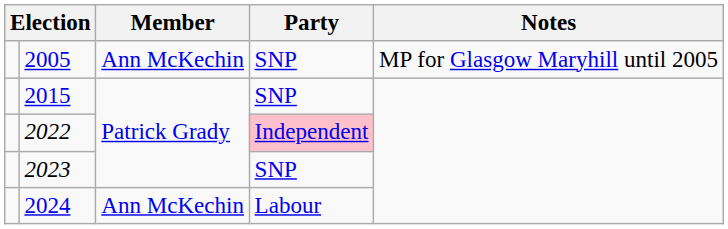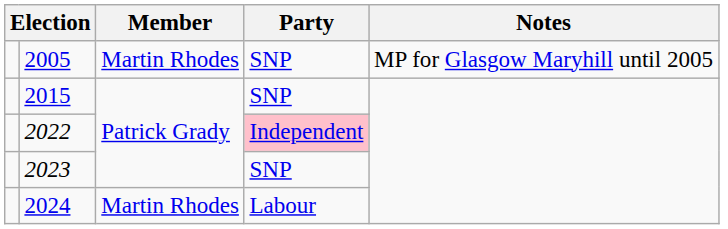2005 | Member: Ann McKechin -> Martin Rhodes
2024 | Member: Ann McKechin -> Martin Rhodes
